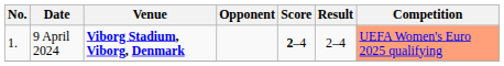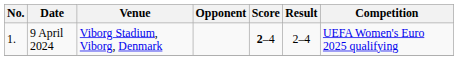9 April 2024 | Venue: bold -> normal
9 April 2024 | Competition: lightsalmon background -> no background
